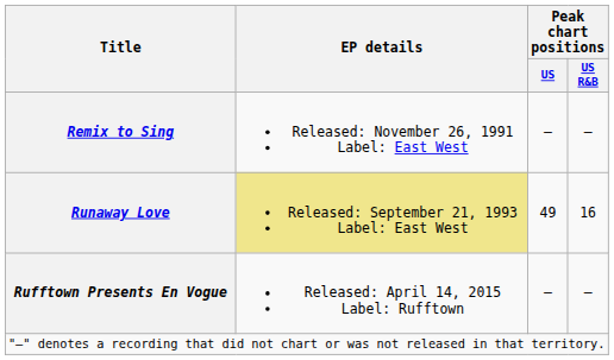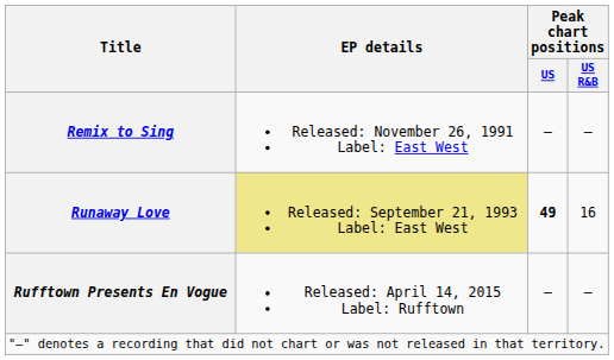Runaway Love | Peak chart positions / US: normal -> bold
